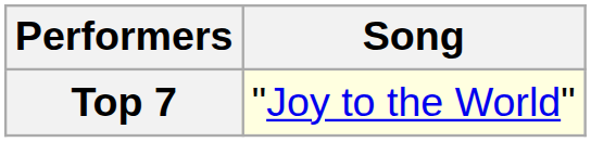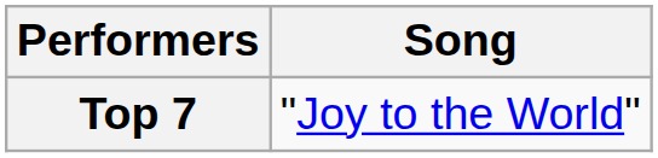Top 7 | Song: lightyellow background -> no background
